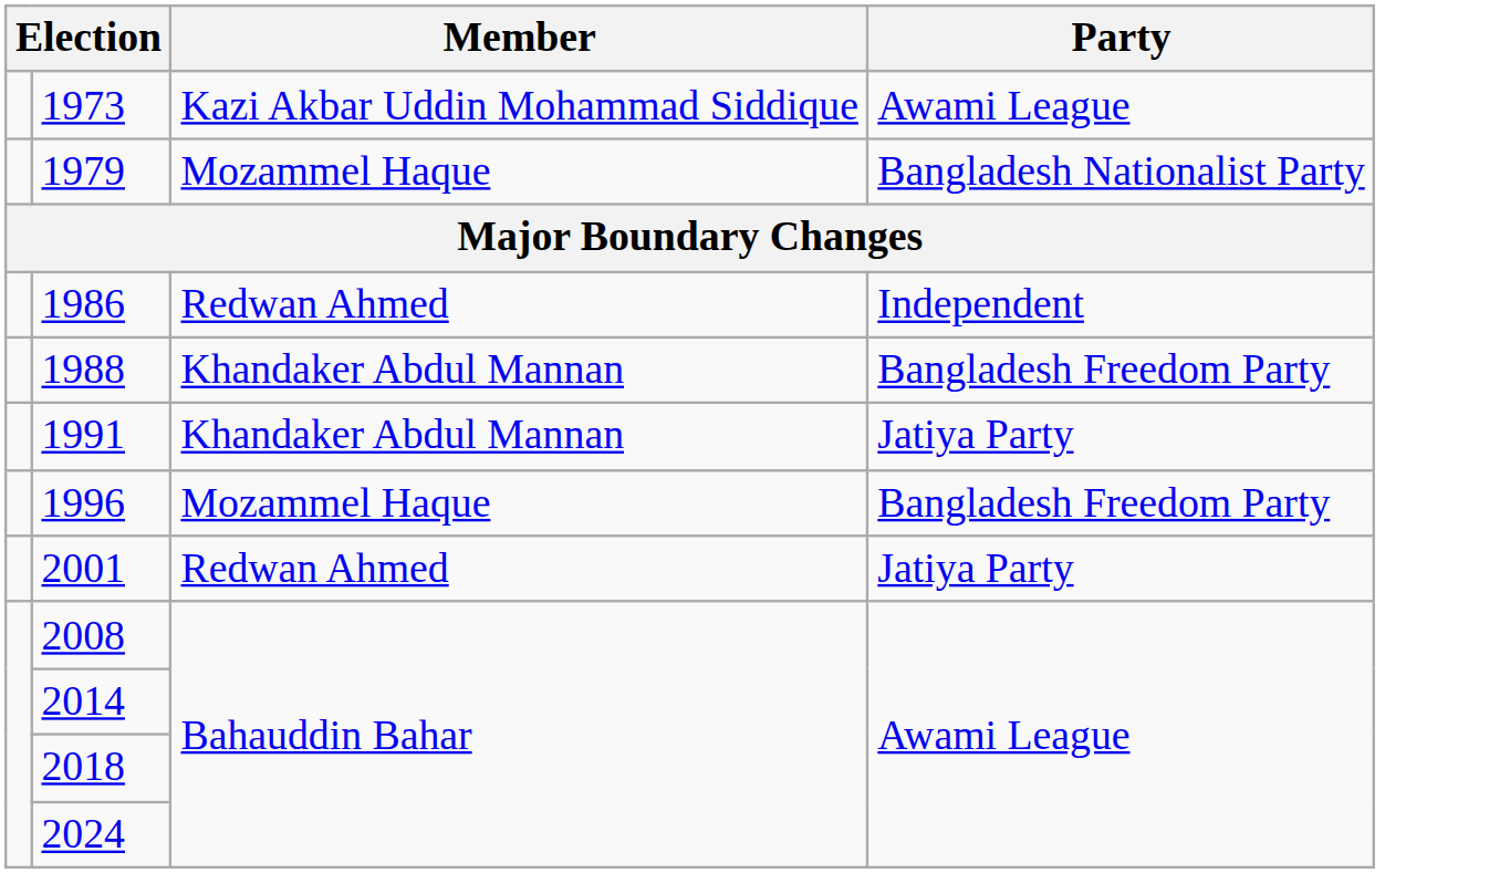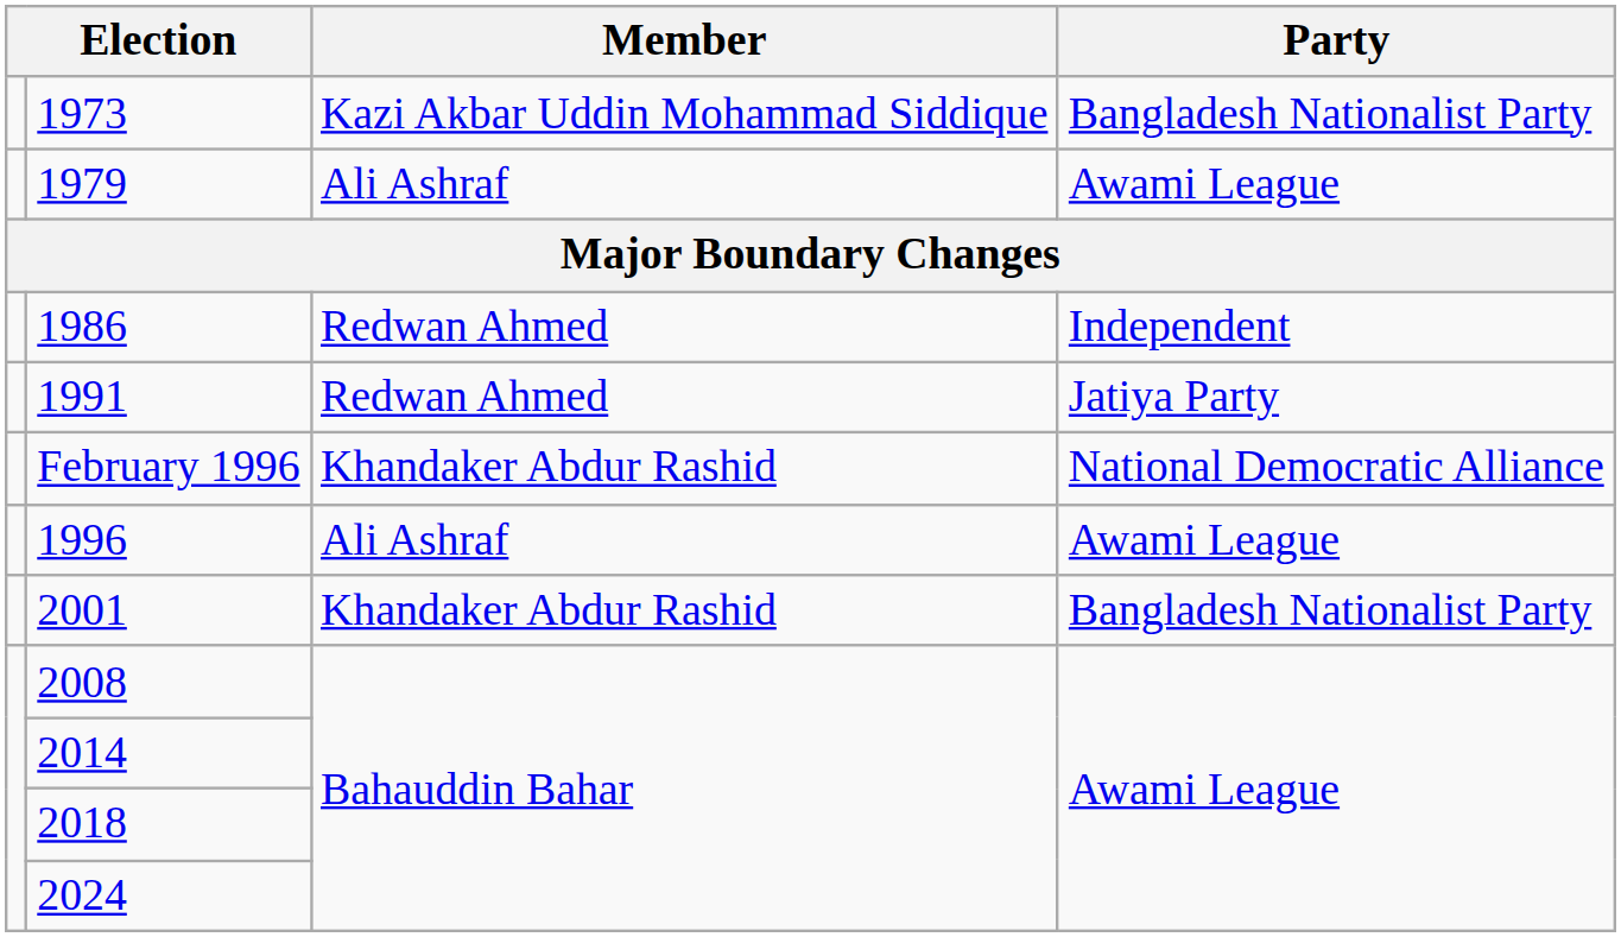1973 | Party: Awami League -> Bangladesh Nationalist Party
1979 | Member: Mozammel Haque -> Ali Ashraf
1979 | Party: Bangladesh Nationalist Party -> Awami League
- row: 1988 | Khandaker Abdul Mannan | Bangladesh Freedom Party
1991 | Member: Khandaker Abdul Mannan -> Redwan Ahmed
+ row: February 1996 | Khandaker Abdur Rashid | National Democratic Alliance
1996 | Member: Mozammel Haque -> Ali Ashraf
1996 | Party: Bangladesh Freedom Party -> Awami League
2001 | Member: Redwan Ahmed -> Khandaker Abdur Rashid
2001 | Party: Jatiya Party -> Bangladesh Nationalist Party
